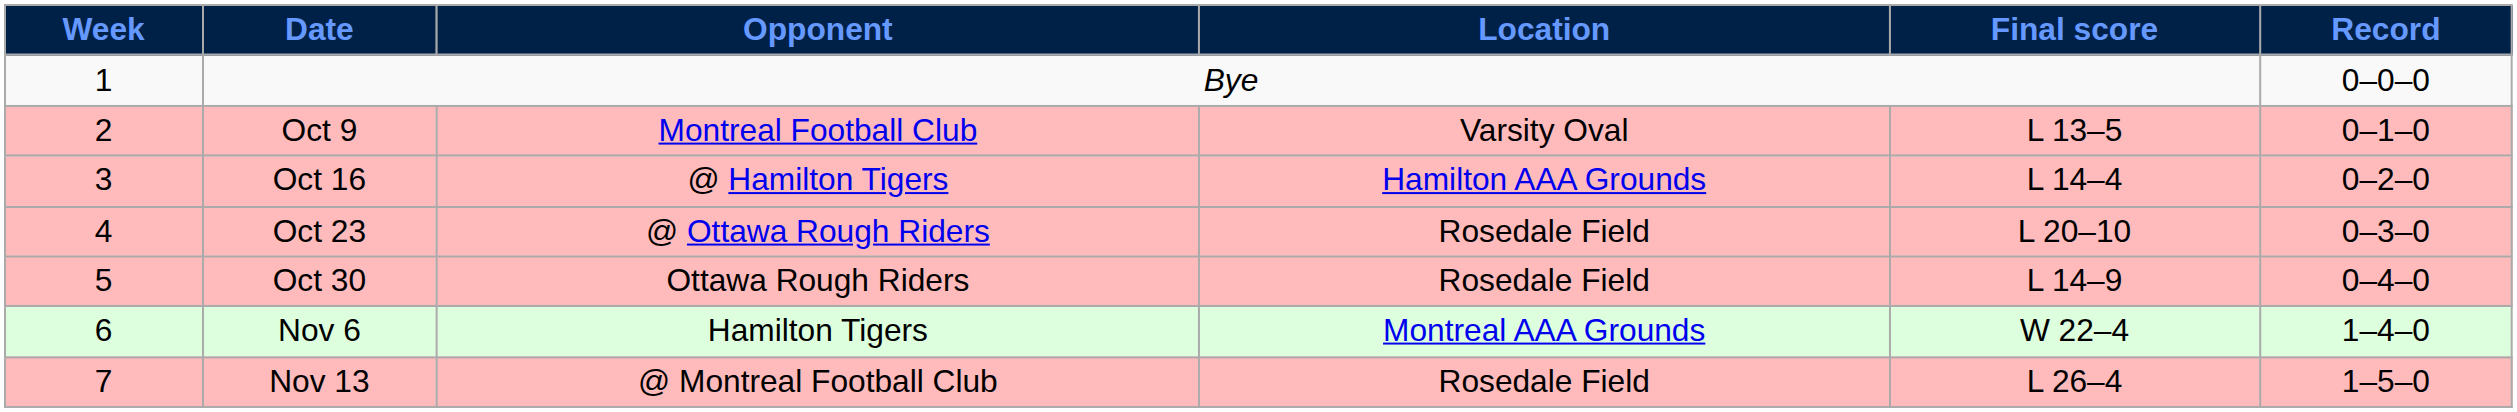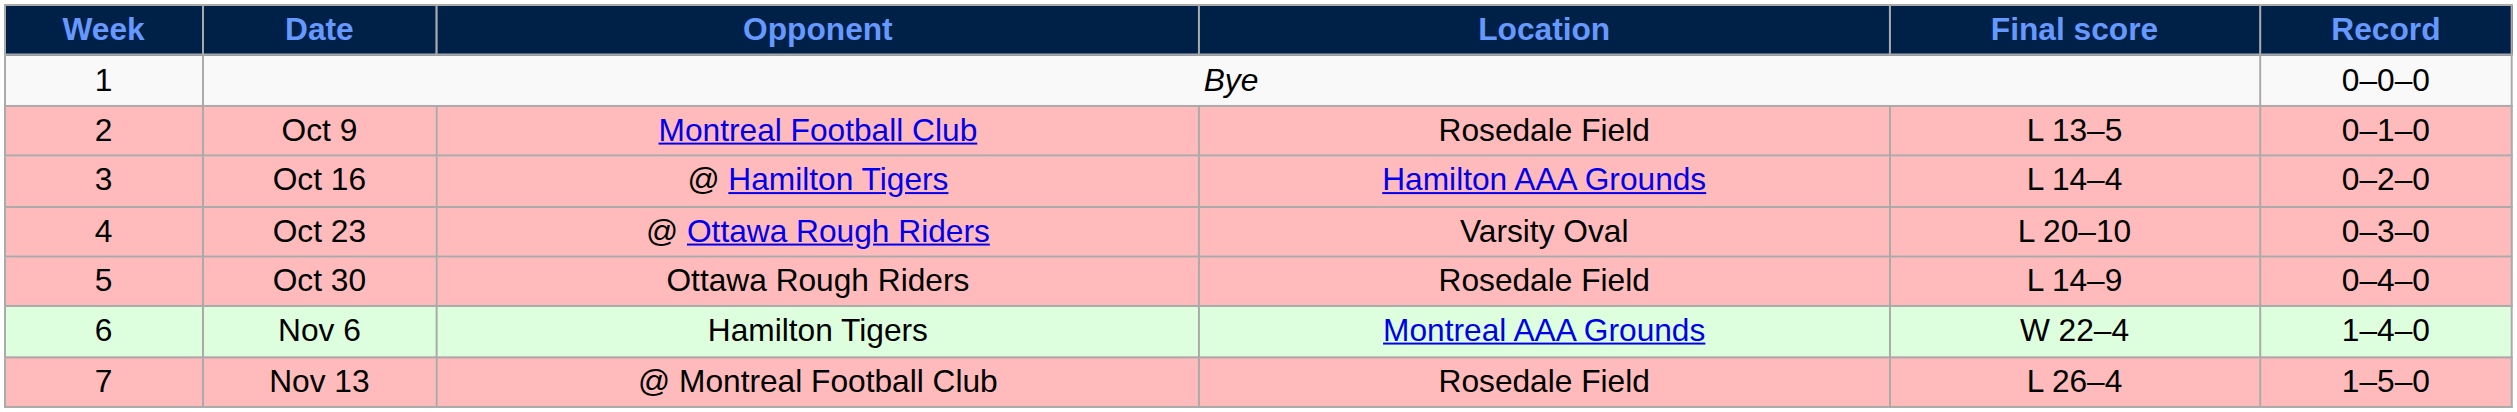Oct 9 | Location: Varsity Oval -> Rosedale Field
Oct 23 | Location: Rosedale Field -> Varsity Oval
